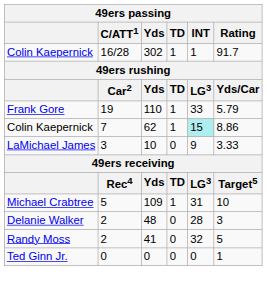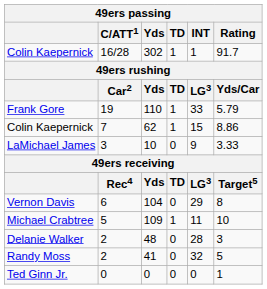62 | INT: paleturquoise background -> no background
+ row: Vernon Davis | 6 | 104 | 0 | 29 | 8
109 | INT: 31 -> 11
